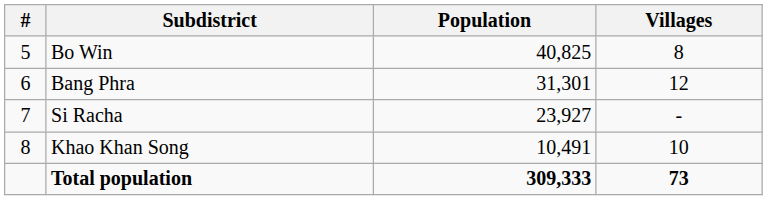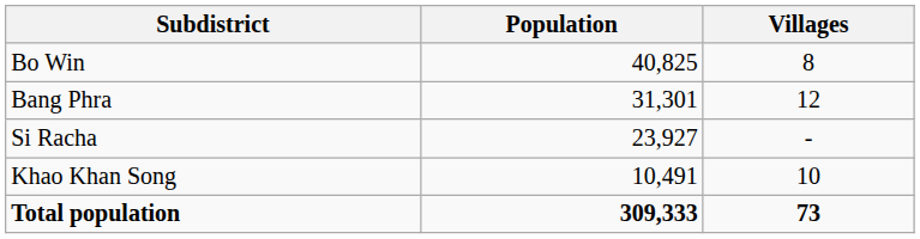- column: # | 5 | 6 | 7 | 8
